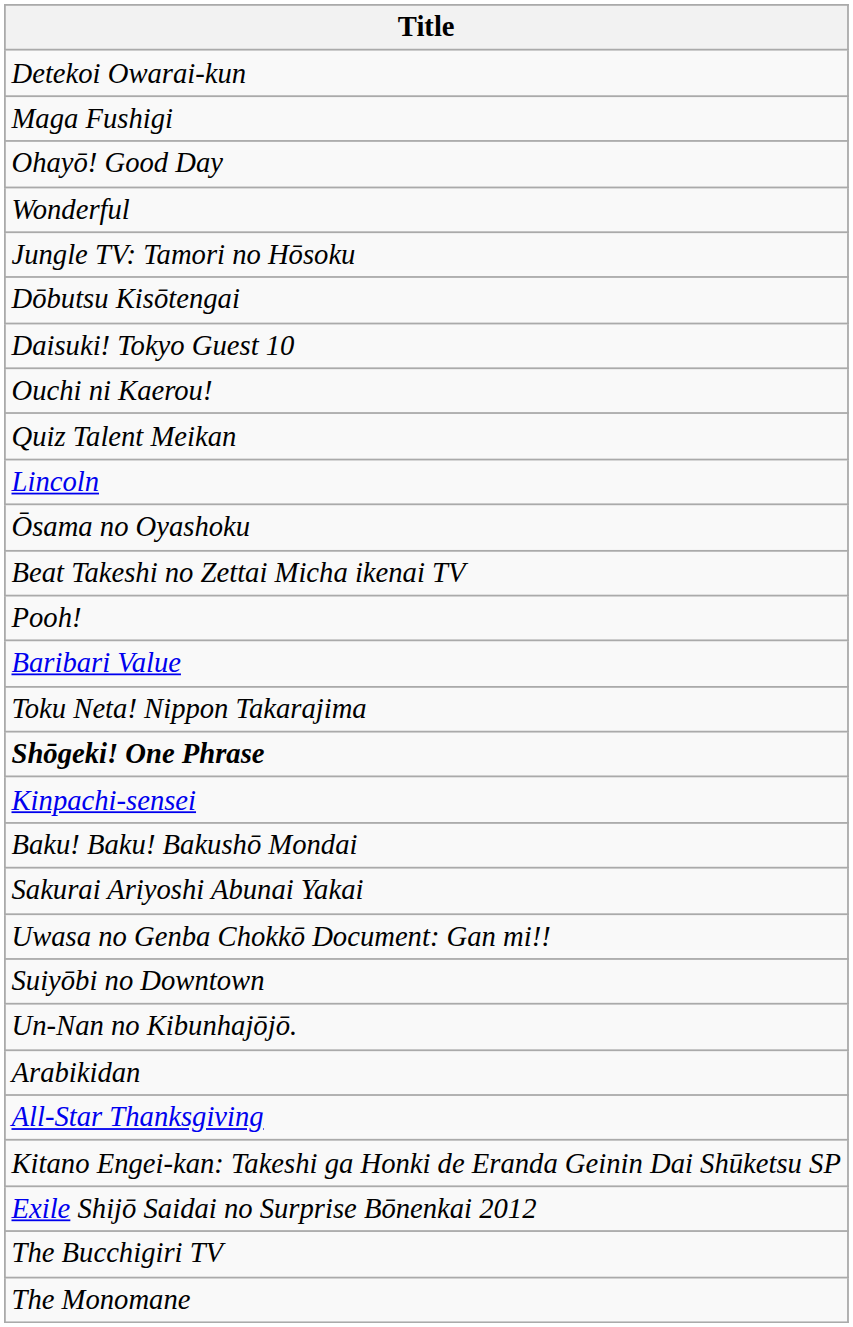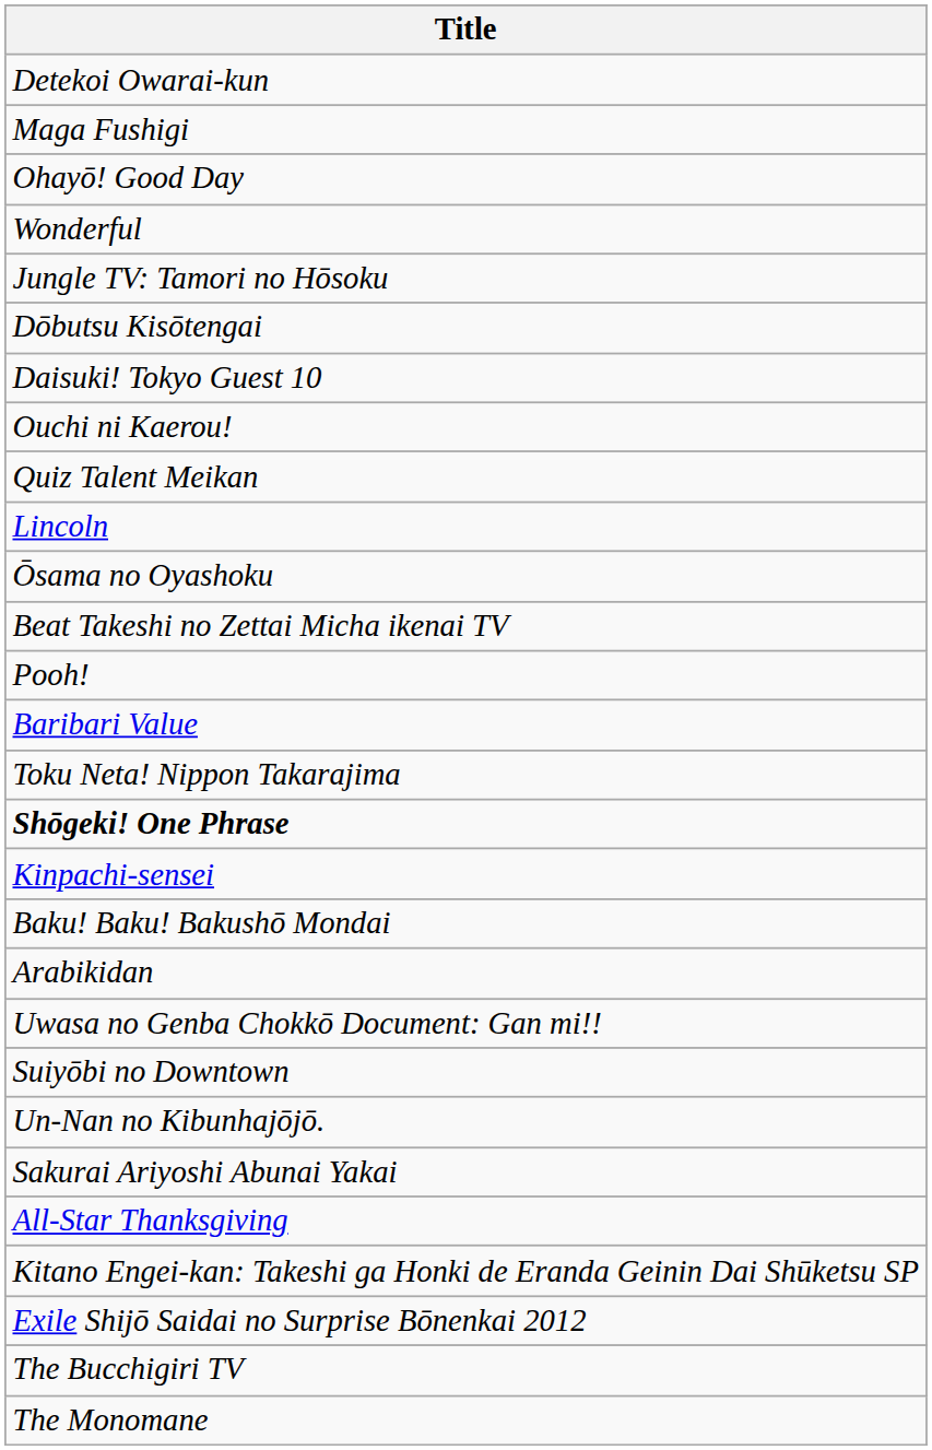row 20 | column 1: Sakurai Ariyoshi Abunai Yakai -> Arabikidan
row 24 | column 1: Arabikidan -> Sakurai Ariyoshi Abunai Yakai
